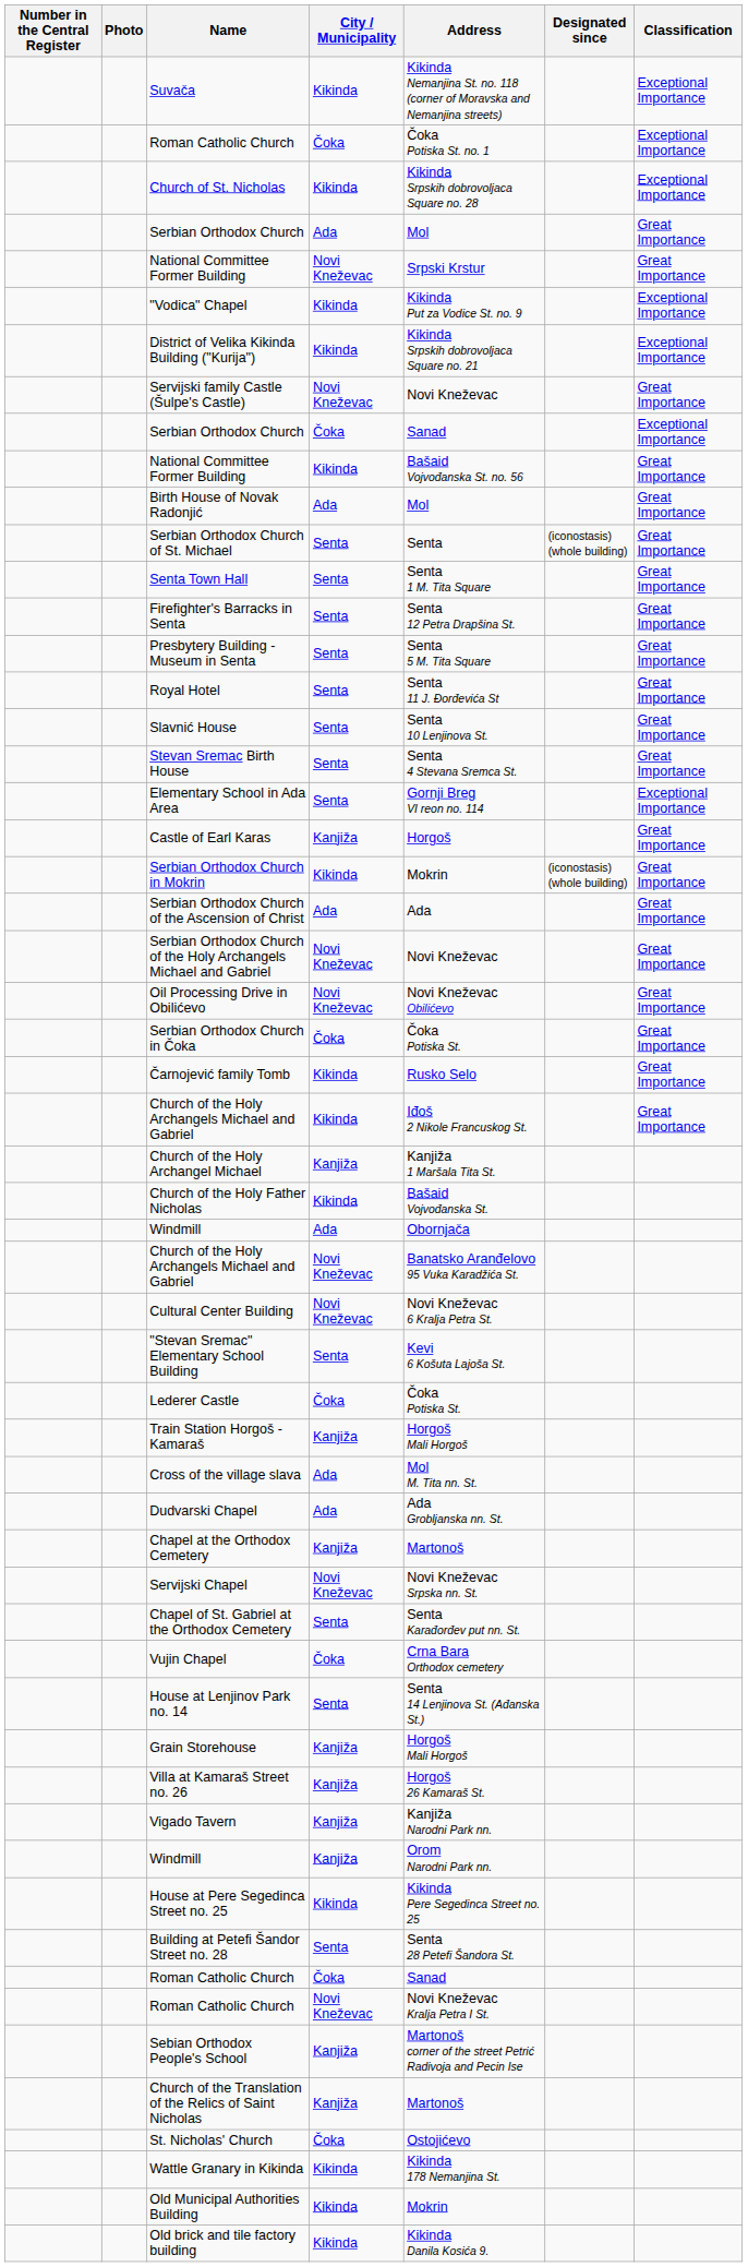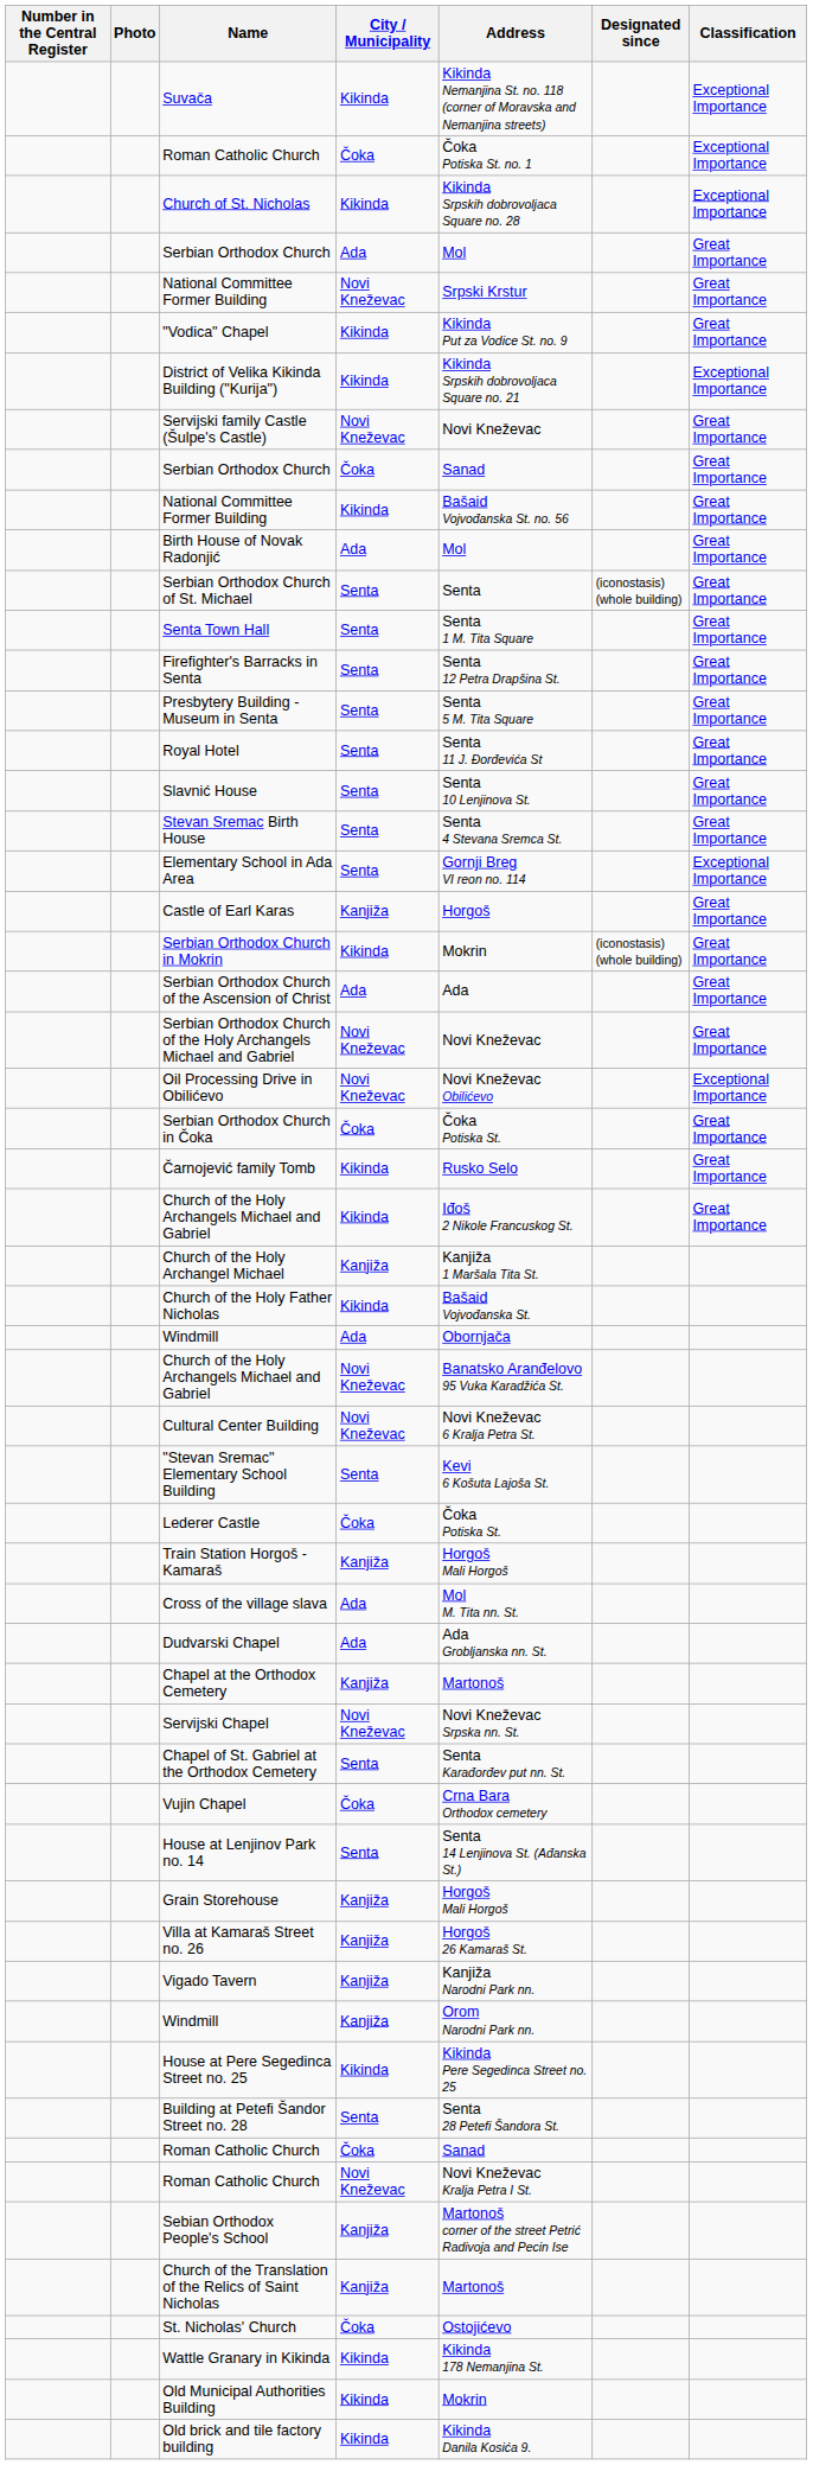"Vodica" Chapel | Classification: Exceptional Importance -> Great Importance
Serbian Orthodox Church / Čoka | Classification: Exceptional Importance -> Great Importance
Oil Processing Drive in Obilićevo | Classification: Great Importance -> Exceptional Importance
